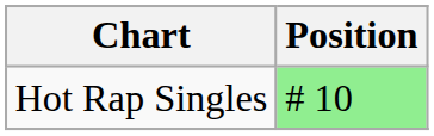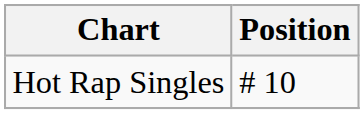Hot Rap Singles | Position: lightgreen background -> no background
